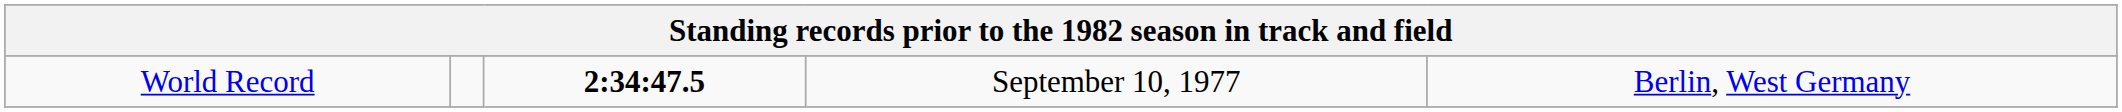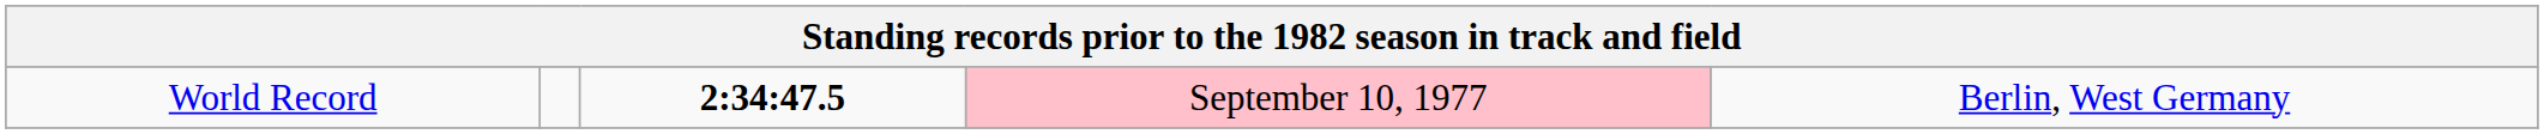World Record | column 4: no background -> pink background
